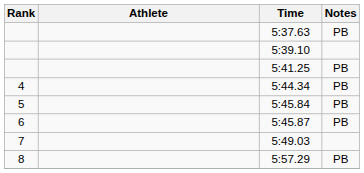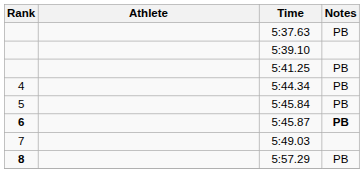5:45.87 | Rank: normal -> bold
5:45.87 | Notes: normal -> bold
5:57.29 | Rank: normal -> bold
